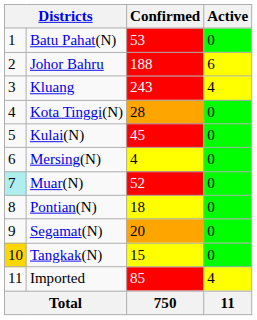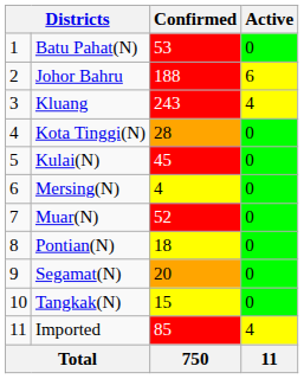Muar(N) | column 1: paleturquoise background -> no background
Tangkak(N) | column 1: gold background -> no background
